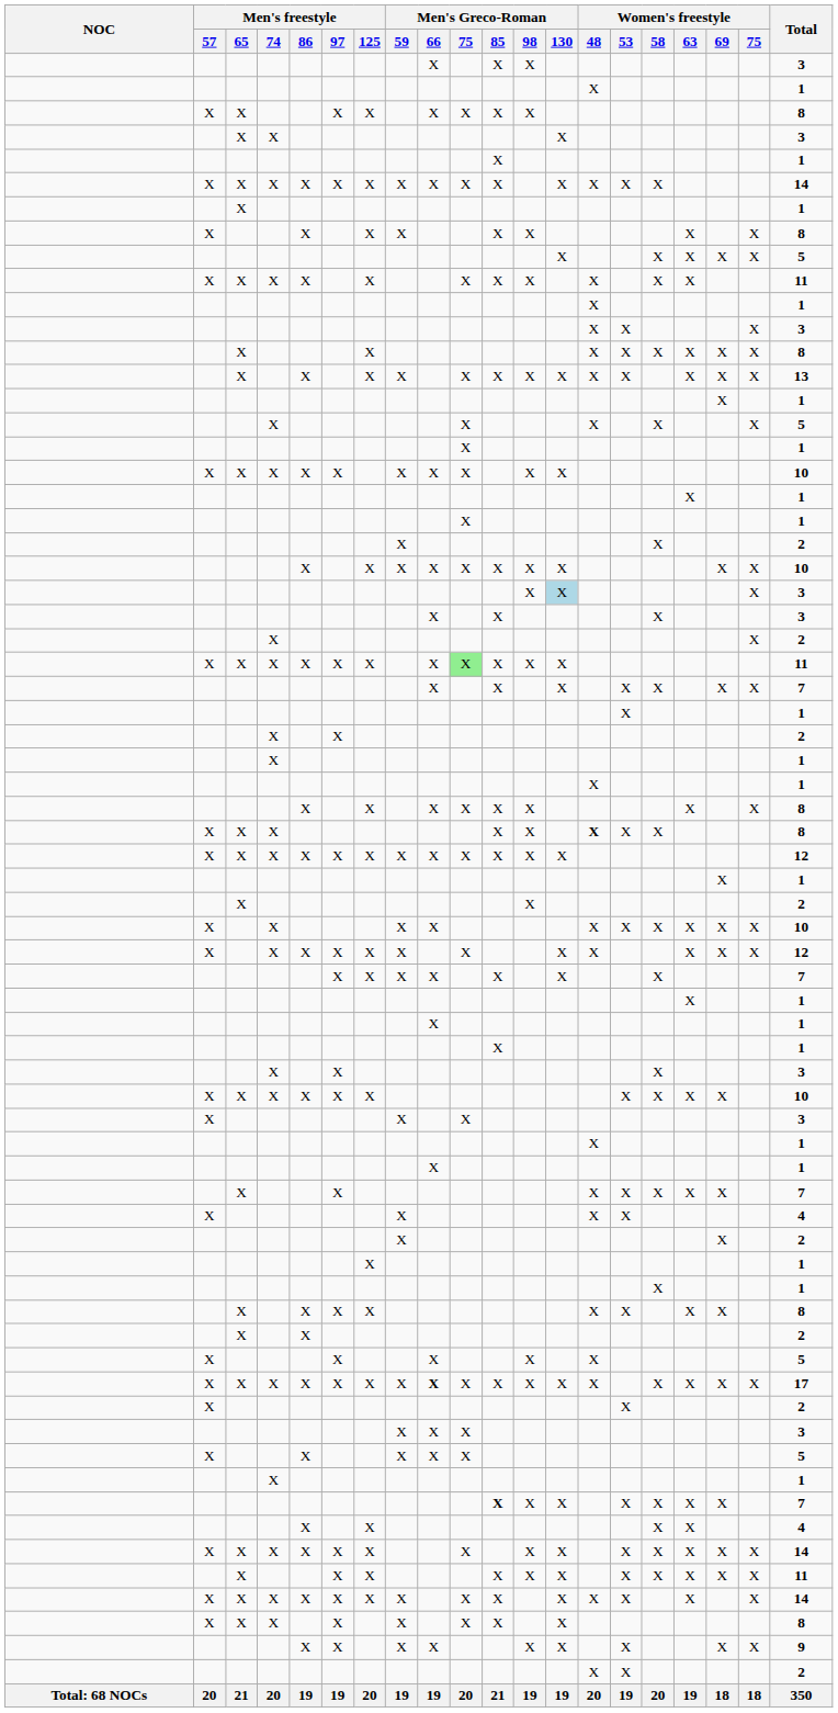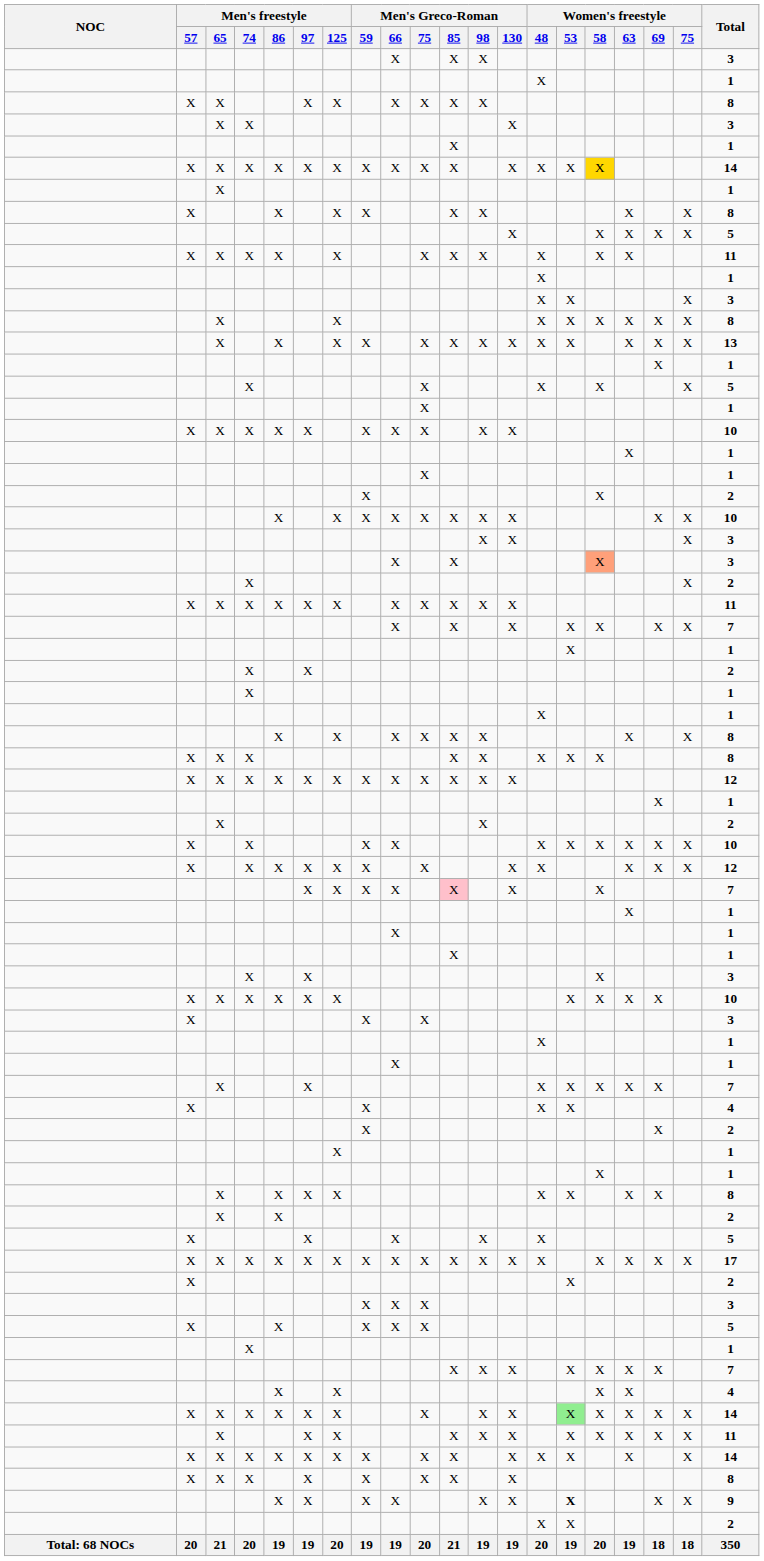row 8 | Women's freestyle / 58: no background -> gold background
row 25 | Men's Greco-Roman / 130: lightblue background -> no background
row 26 | Women's freestyle / 58: no background -> lightsalmon background
row 28 | Men's Greco-Roman / 75: lightgreen background -> no background
row 35 | Women's freestyle / 48: bold -> normal
row 41 | Men's Greco-Roman / 85: no background -> pink background
row 58 | Men's Greco-Roman / 66: bold -> normal
row 63 | Men's Greco-Roman / 85: bold -> normal
row 65 | Women's freestyle / 53: no background -> lightgreen background
row 69 | Women's freestyle / 53: normal -> bold
